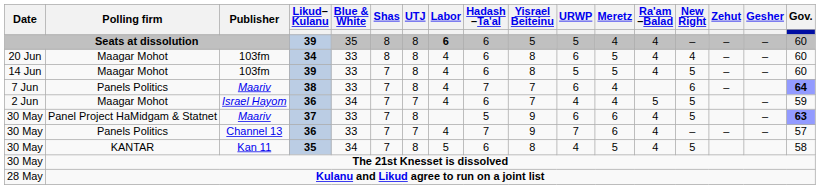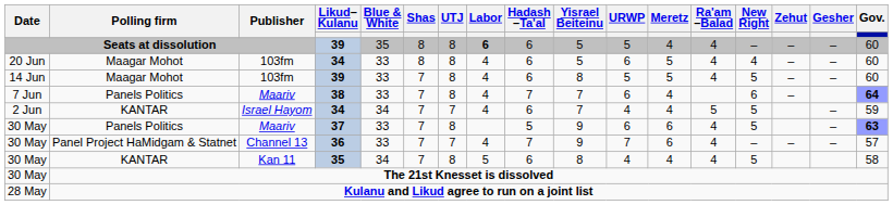20 Jun / 103fm | Yisrael Beiteinu: 8 -> 5
Israel Hayom | Polling firm: Maagar Mohot -> KANTAR
Israel Hayom | Likud– Kulanu: 36 -> 34
30 May / Maariv | Polling firm: Panel Project HaMidgam & Statnet -> Panels Politics
Channel 13 | Polling firm: Panels Politics -> Panel Project HaMidgam & Statnet
Kan 11 | Meretz: 5 -> 4
